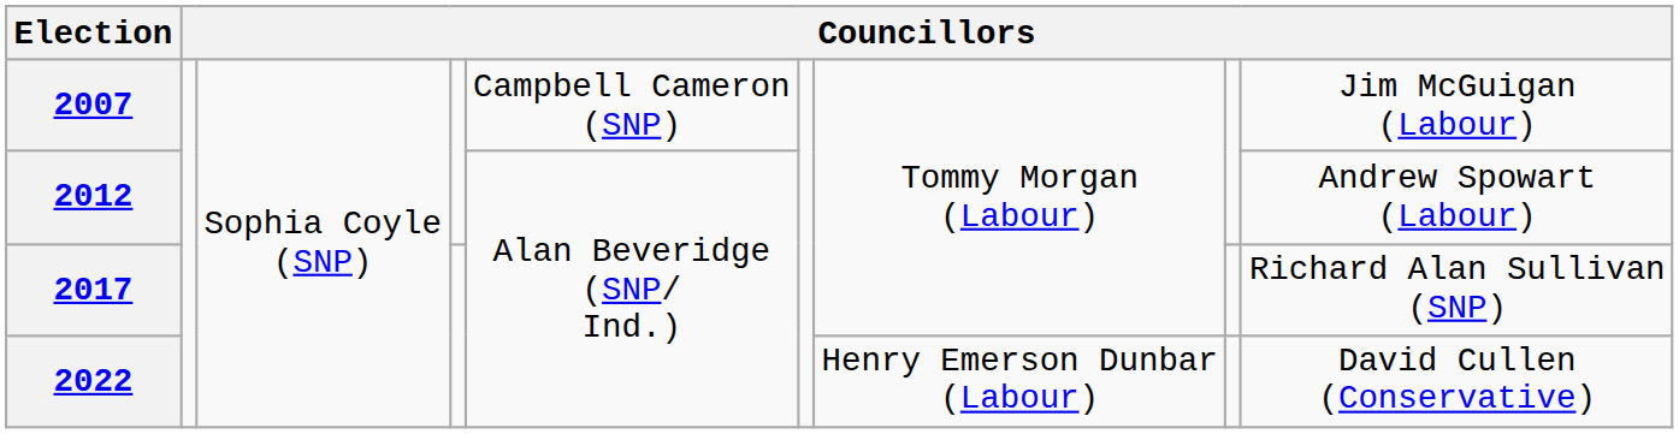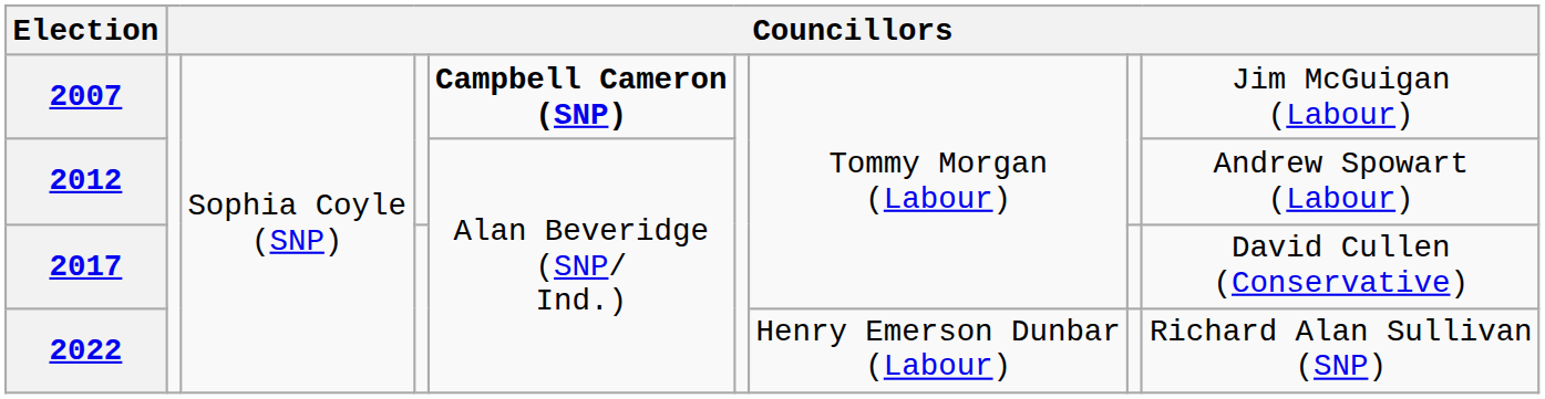2007 | column 5: normal -> bold
2017 | column 9: Richard Alan Sullivan (SNP) -> David Cullen (Conservative)
2022 | column 9: David Cullen (Conservative) -> Richard Alan Sullivan (SNP)
